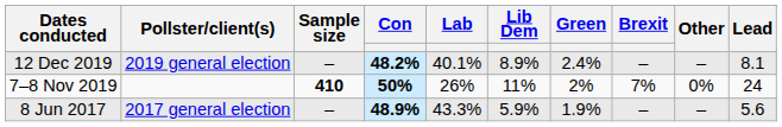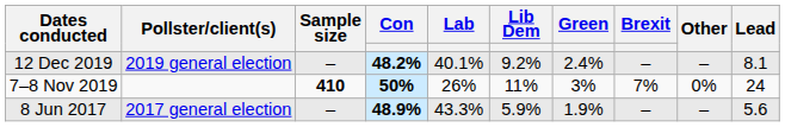12 Dec 2019 | Lib Dem: 8.9% -> 9.2%
7–8 Nov 2019 | Green: 2% -> 3%
